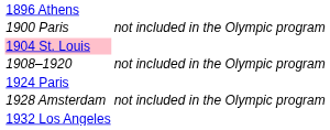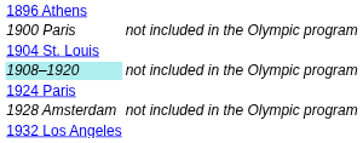1904 St. Louis | column 1: pink background -> no background
1908–1920 | column 1: no background -> paleturquoise background
